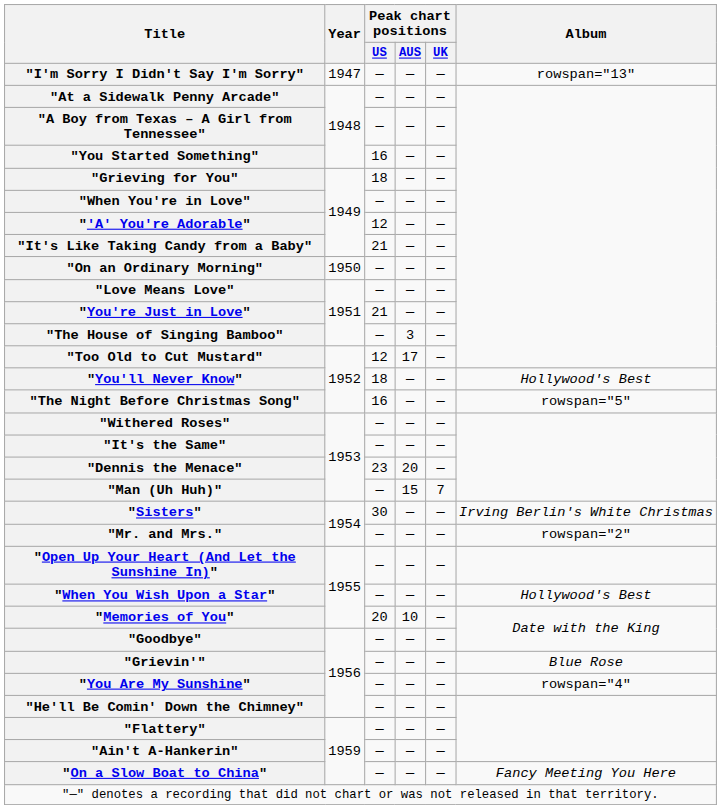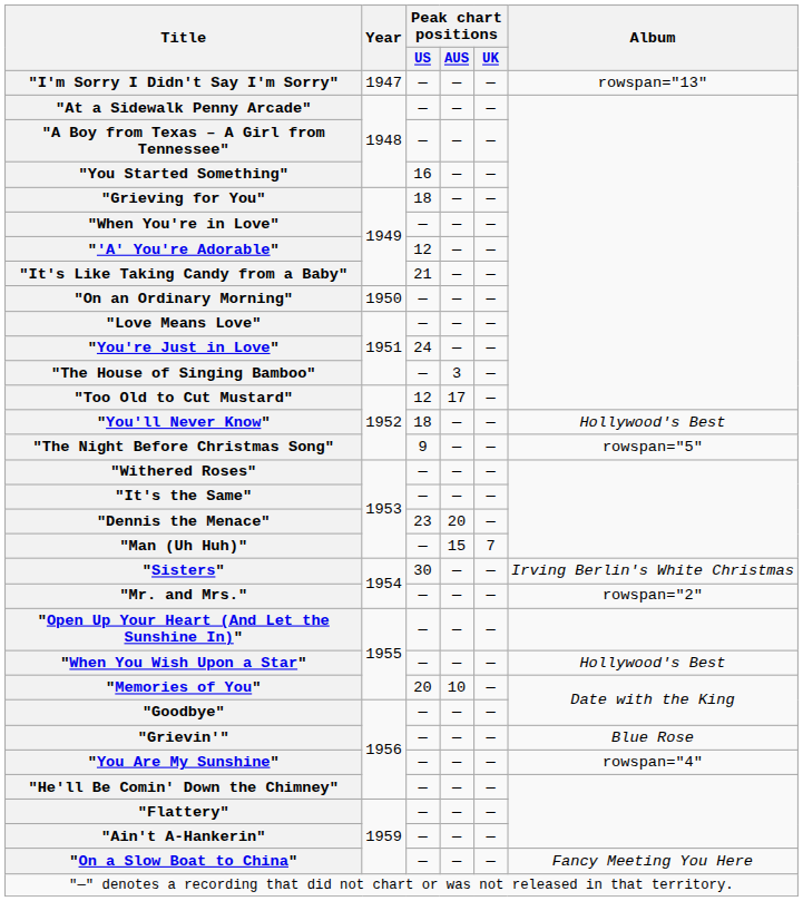"You're Just in Love" | Peak chart positions / US: 21 -> 24
"The Night Before Christmas Song" | Peak chart positions / US: 16 -> 9
